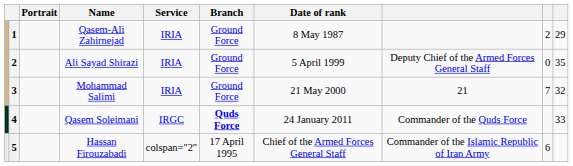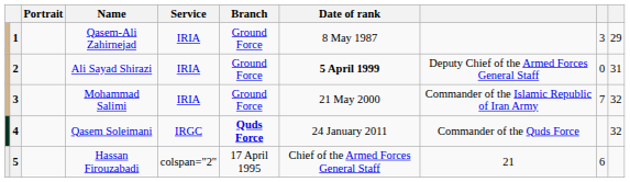Qasem-Ali Zahirnejad | column 9: 2 -> 3
Ali Sayad Shirazi | Date of rank: normal -> bold
Ali Sayad Shirazi | column 10: 35 -> 31
Mohammad Salimi | column 8: 21 -> Commander of the Islamic Republic of Iran Army
Qasem Soleimani | column 10: 33 -> 32
Hassan Firouzabadi | column 8: Commander of the Islamic Republic of Iran Army -> 21
